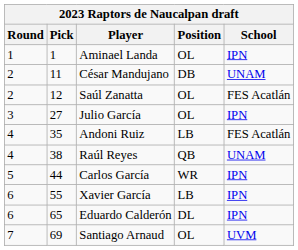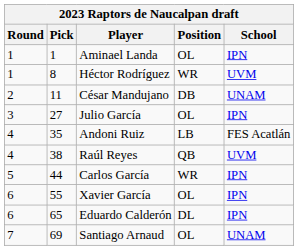+ row: 1 | 8 | Héctor Rodríguez | WR | UVM
- row: 2 | 12 | Saúl Zanatta | OL | FES Acatlán
Raúl Reyes | School: UNAM -> UVM
Xavier García | Position: LB -> OL
Santiago Arnaud | School: UVM -> UNAM
